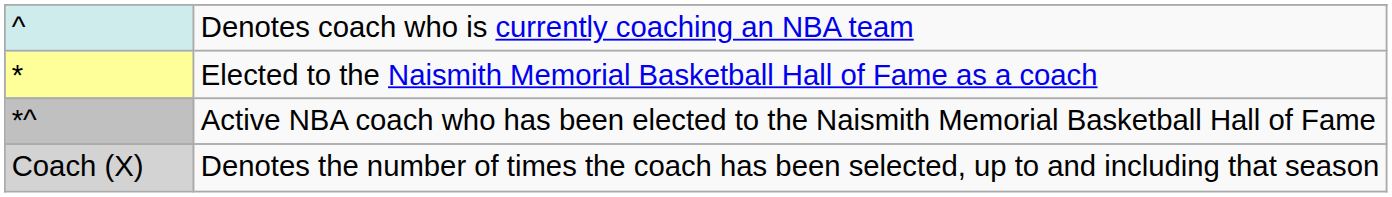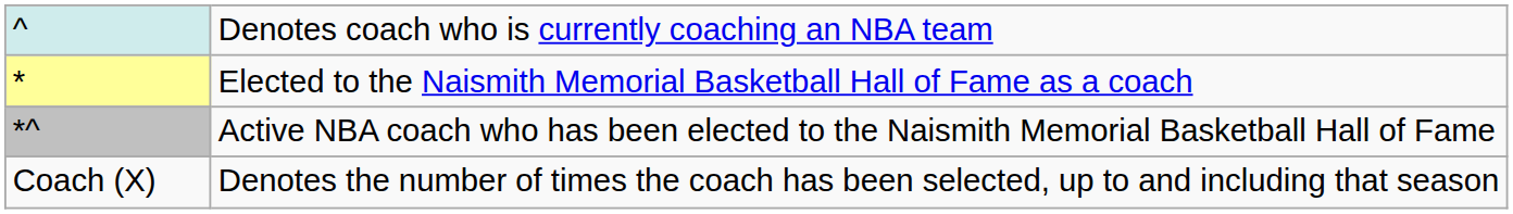row 4 | column 1: lightgrey background -> no background
